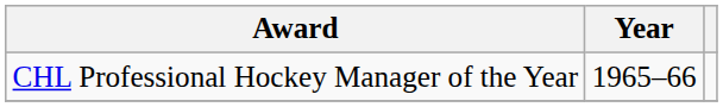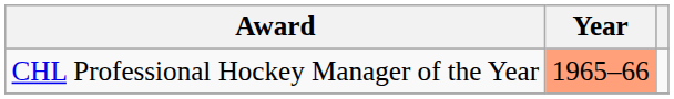CHL Professional Hockey Manager of the Year | Year: no background -> lightsalmon background
